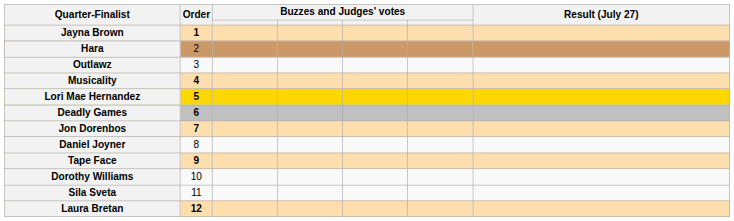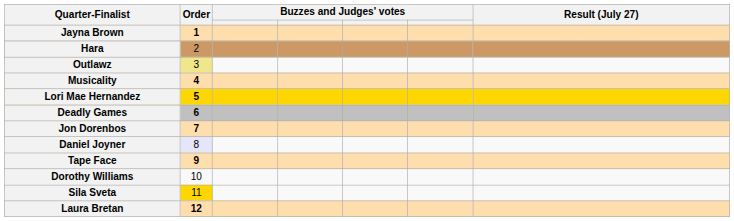Outlawz | Order: no background -> khaki background
Daniel Joyner | Order: no background -> lavender background
Sila Sveta | Order: no background -> gold background
